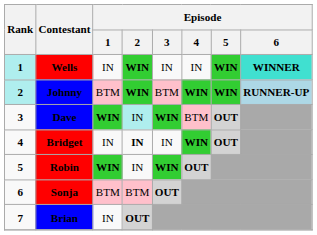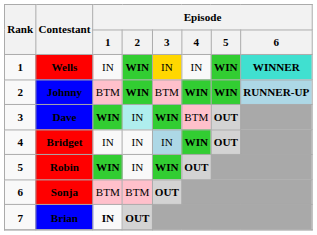Wells | Rank: paleturquoise background -> no background
Wells | Episode / 3: no background -> gold background
Johnny | Rank: paleturquoise background -> no background
Bridget | Episode / 2: bold -> normal
Bridget | Episode / 3: no background -> lightblue background
Brian | Episode / 1: normal -> bold
